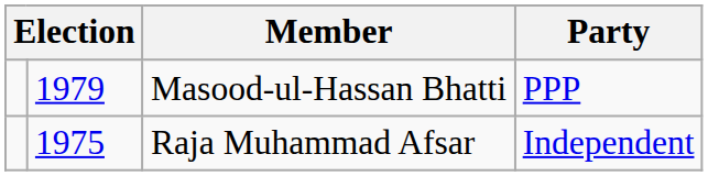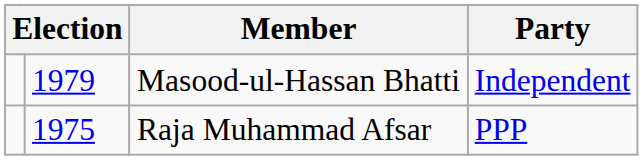Masood-ul-Hassan Bhatti | Party: PPP -> Independent
Raja Muhammad Afsar | Party: Independent -> PPP
